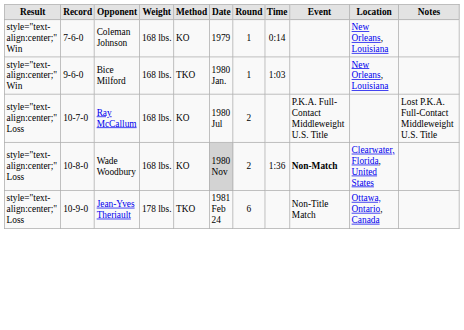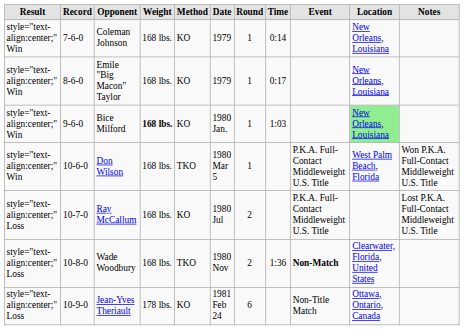+ row: style="text-align:center;" Win | 8-6-0 | Emile "Big Macon" Taylor | 168 lbs. | KO | 1979 | 1 | 0:17 | New Orleans, Louisiana
Bice Milford | Weight: normal -> bold
Bice Milford | Method: TKO -> KO
Bice Milford | Location: no background -> lightgreen background
+ row: style="text-align:center;" Win | 10-6-0 | Don Wilson | 168 lbs. | TKO | 1980 Mar 5 | 1 | P.K.A. Full-Contact Middleweight U.S. Title | West Palm Beach, Florida | Won P.K.A. Full-Contact Middleweight U.S. Title
Wade Woodbury | Method: KO -> TKO
Wade Woodbury | Date: lightgrey background -> no background
Jean-Yves Theriault | Method: TKO -> KO
